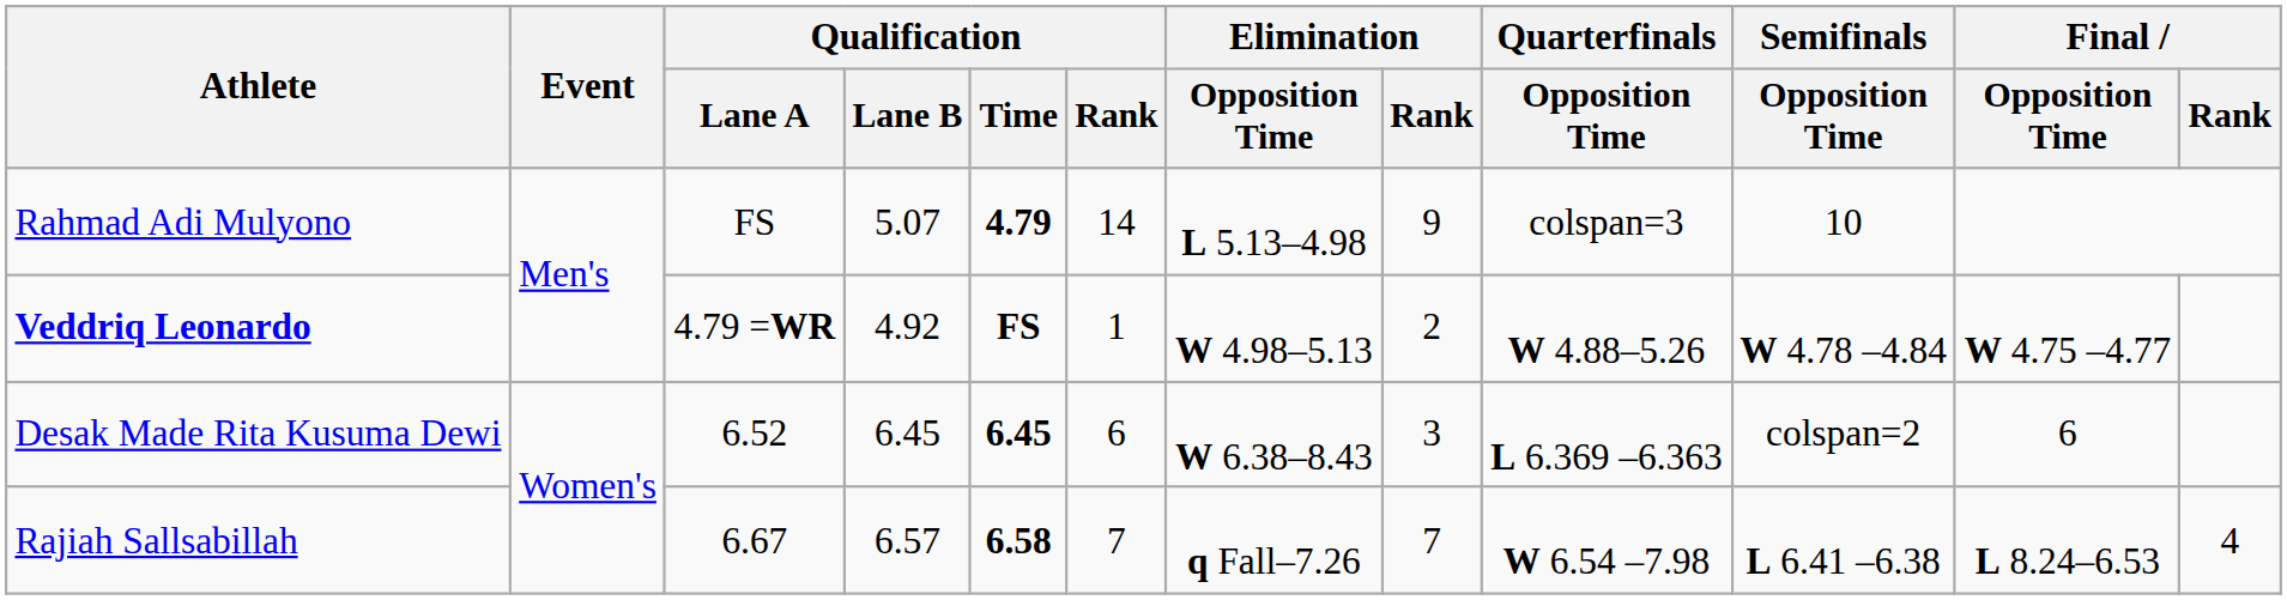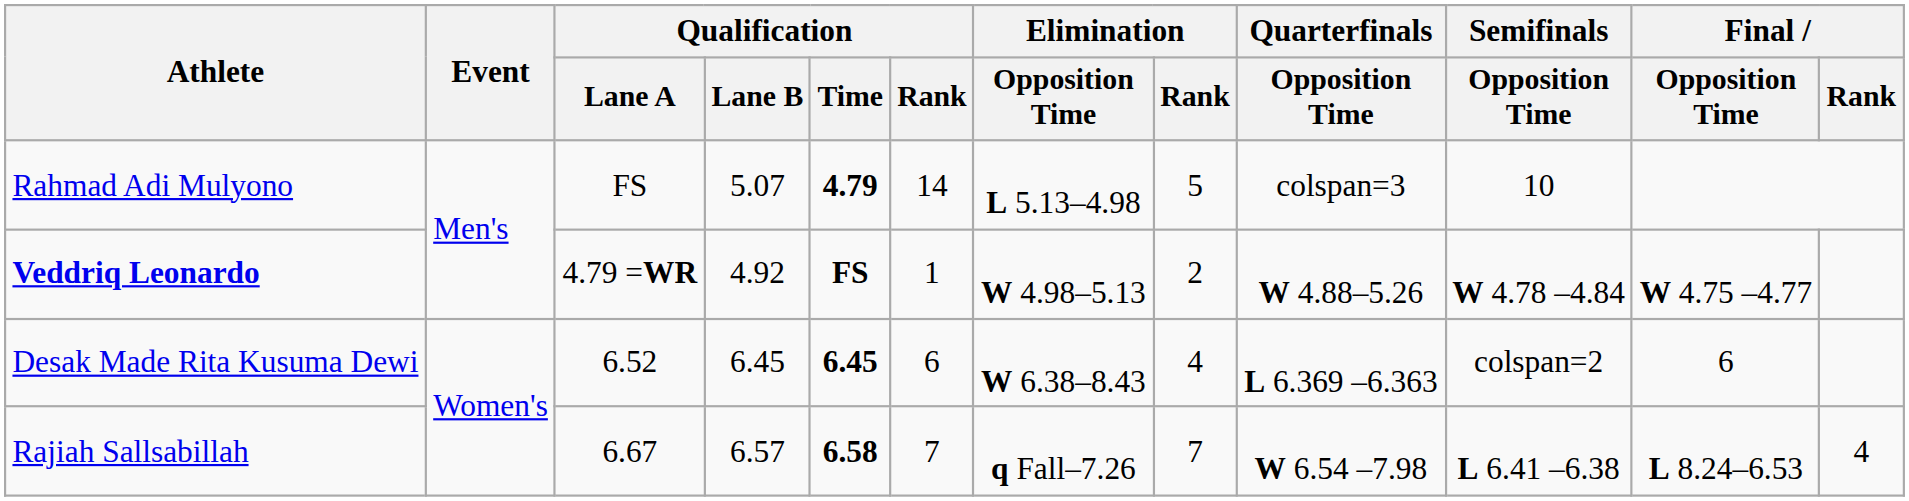Rahmad Adi Mulyono | Elimination / Rank: 9 -> 5
Desak Made Rita Kusuma Dewi | Elimination / Rank: 3 -> 4
